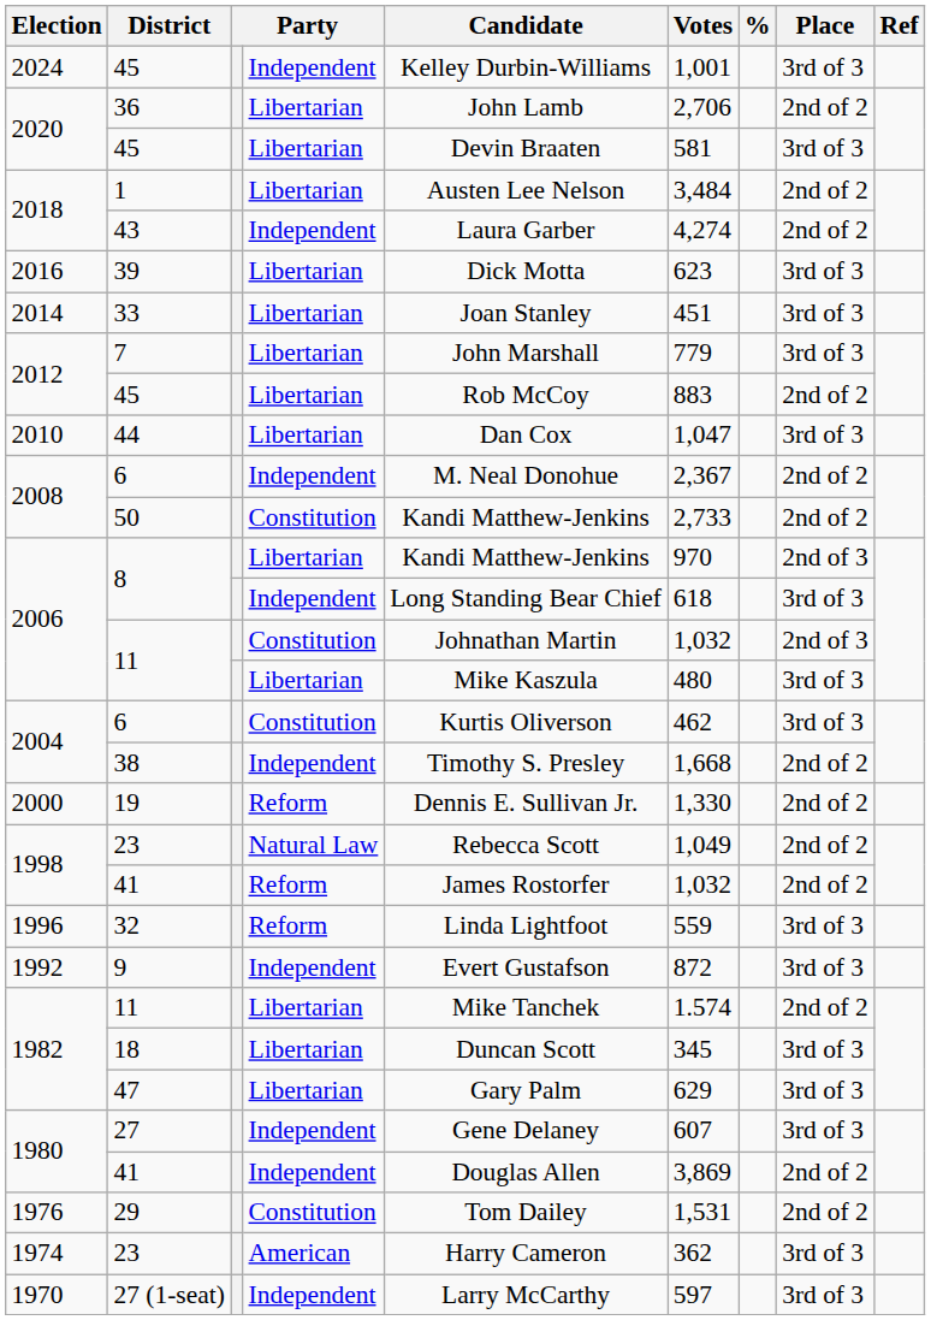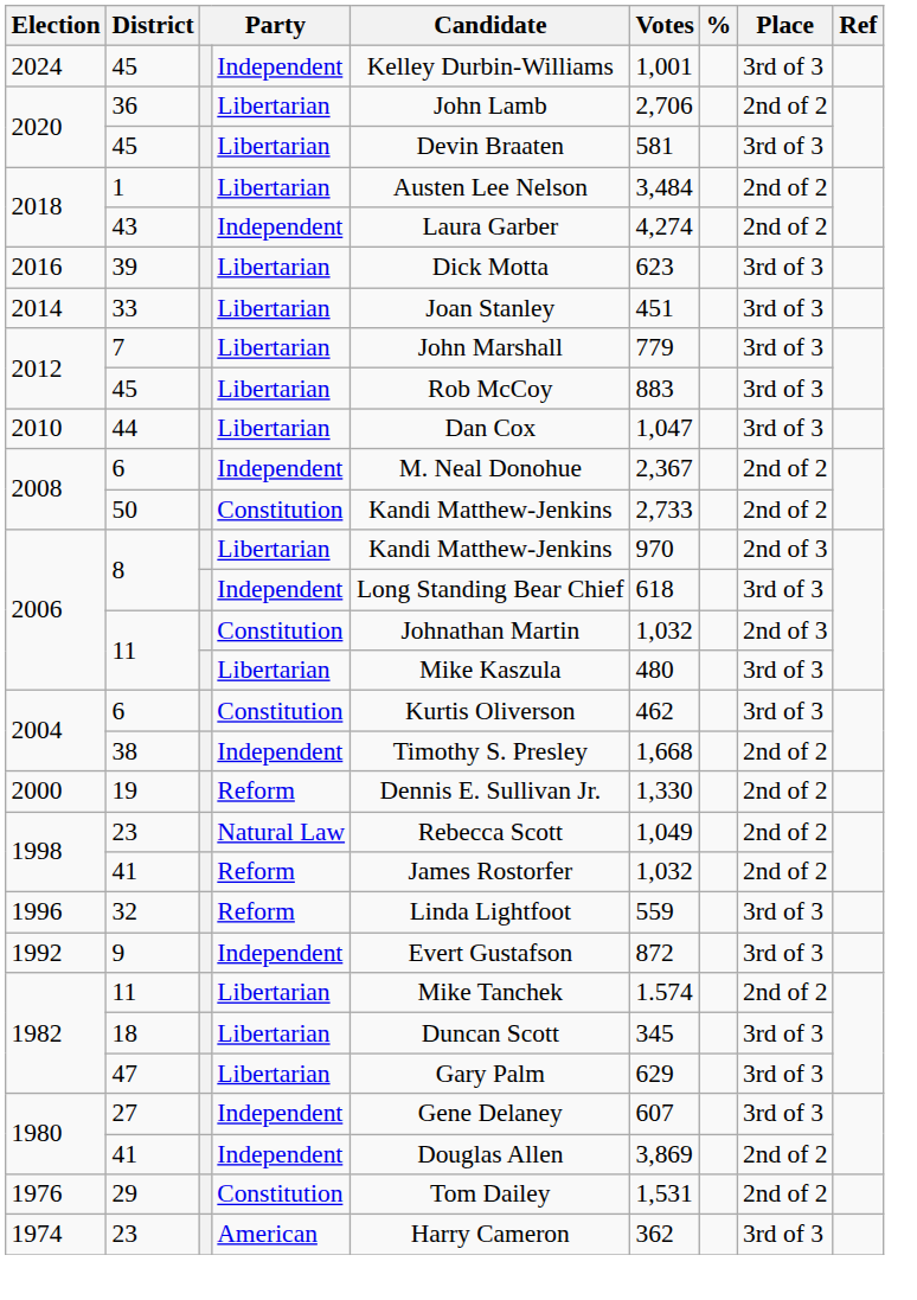2012 / 45 | Place: 2nd of 2 -> 3rd of 3
- row: 1970 | 27 (1-seat) | Independent | Larry McCarthy | 597 | 3rd of 3
